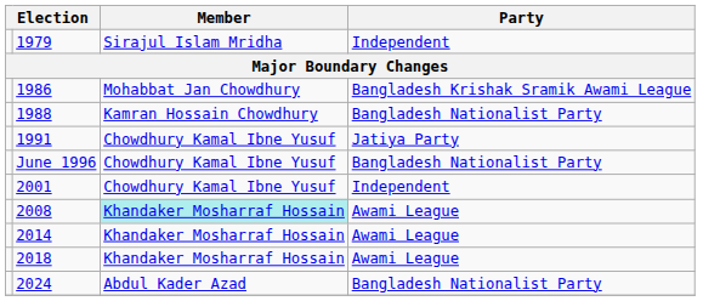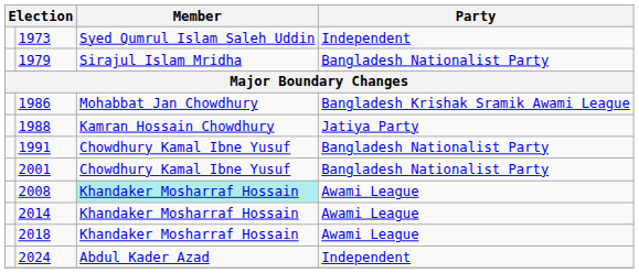+ row: 1973 | Syed Qumrul Islam Saleh Uddin | Independent
1979 | Party: Independent -> Bangladesh Nationalist Party
1988 | Party: Bangladesh Nationalist Party -> Jatiya Party
1991 | Party: Jatiya Party -> Bangladesh Nationalist Party
- row: June 1996 | Chowdhury Kamal Ibne Yusuf | Bangladesh Nationalist Party
2001 | Party: Independent -> Bangladesh Nationalist Party
2024 | Party: Bangladesh Nationalist Party -> Independent
